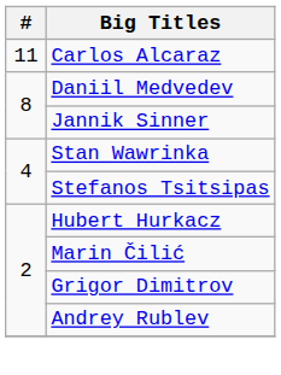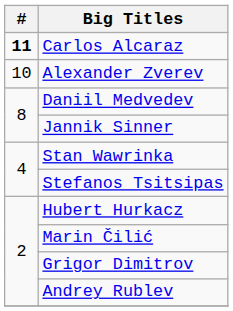Carlos Alcaraz | #: normal -> bold
+ row: 10 | Alexander Zverev
